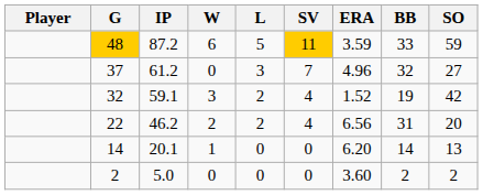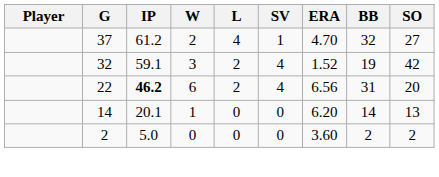- row: 48 | 87.2 | 6 | 5 | 11 | 3.59 | 33 | 59
37 | W: 0 -> 2
37 | L: 3 -> 4
37 | SV: 7 -> 1
37 | ERA: 4.96 -> 4.70
22 | IP: normal -> bold
22 | W: 2 -> 6
